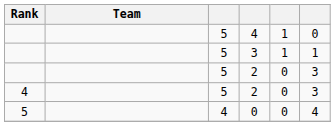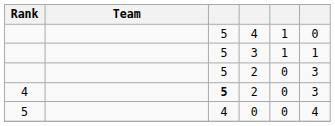4 / 2 | column 3: normal -> bold
